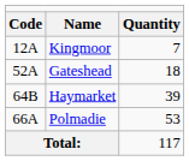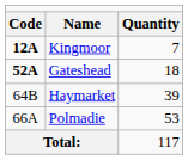Kingmoor | column 1: normal -> bold
Gateshead | column 1: normal -> bold
